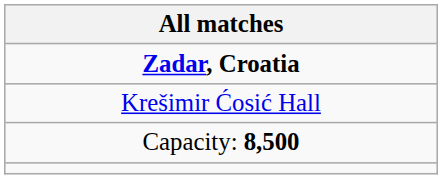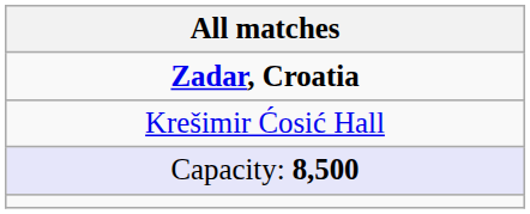row 4 | column 1: no background -> lavender background
